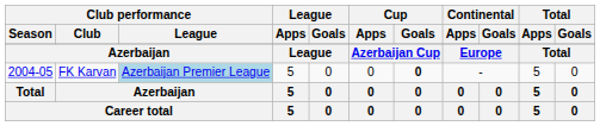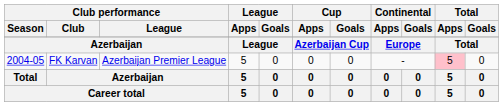FK Karvan | Club performance / League: lightblue background -> no background
FK Karvan | Cup / Goals: bold -> normal
FK Karvan | Total / Apps: no background -> pink background
